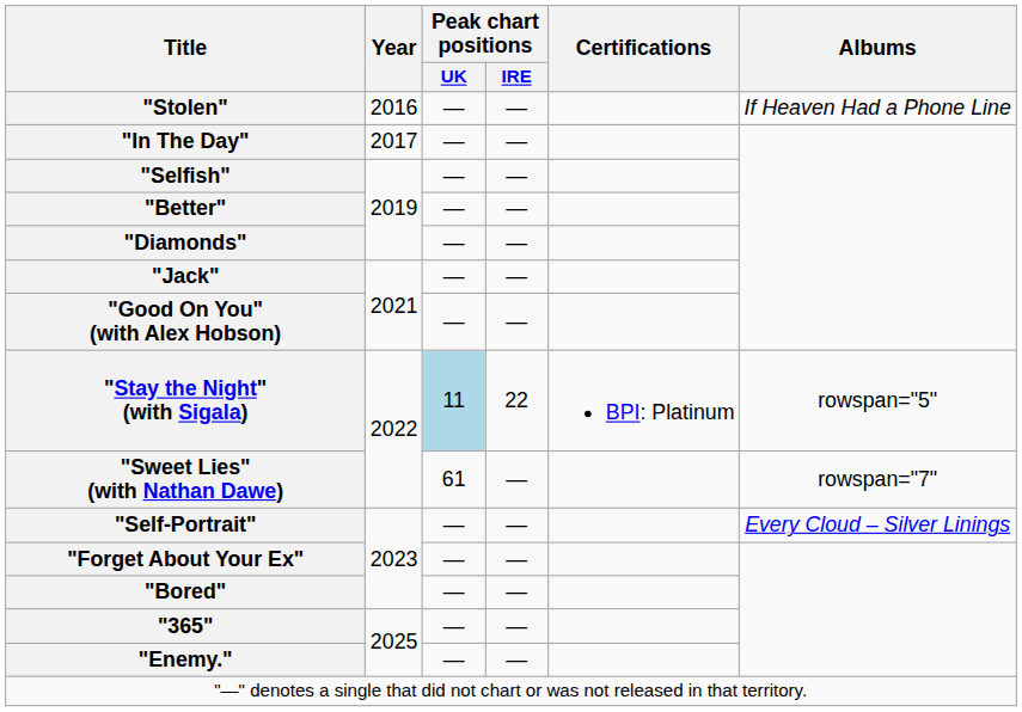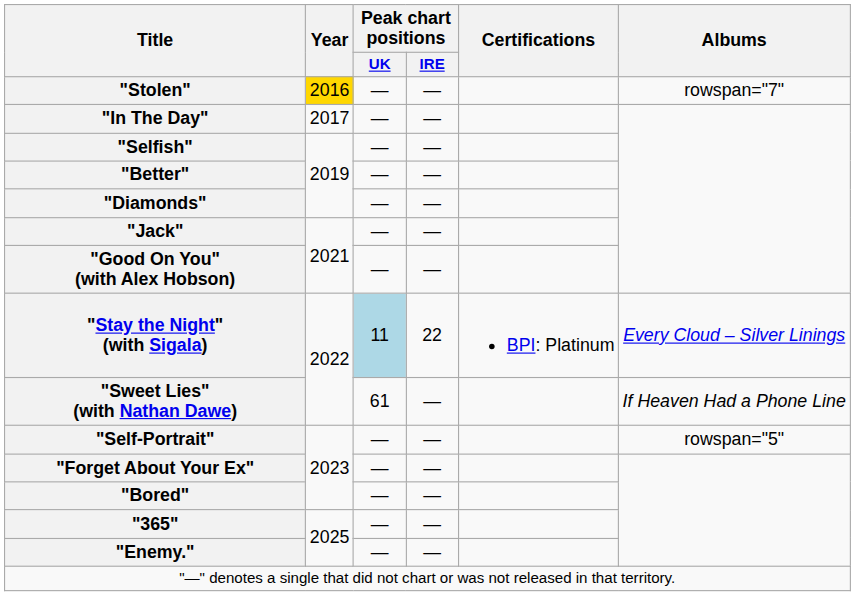"Stolen" | Year: no background -> gold background
"Stolen" | Albums: If Heaven Had a Phone Line -> rowspan="7"
"Stay the Night" (with Sigala) | Albums: rowspan="5" -> Every Cloud – Silver Linings
"Sweet Lies" (with Nathan Dawe) | Albums: rowspan="7" -> If Heaven Had a Phone Line
"Self-Portrait" | Albums: Every Cloud – Silver Linings -> rowspan="5"
